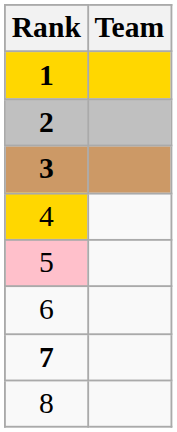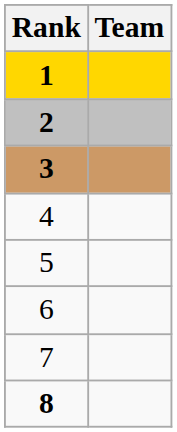4 | Rank: gold background -> no background
5 | Rank: pink background -> no background
7 | Rank: bold -> normal
8 | Rank: normal -> bold
